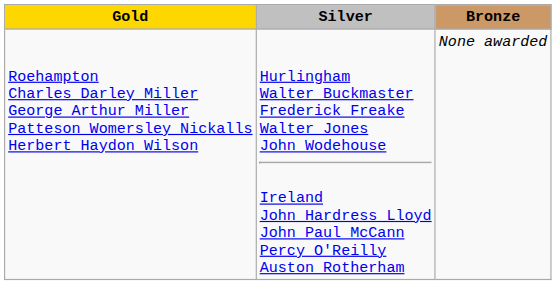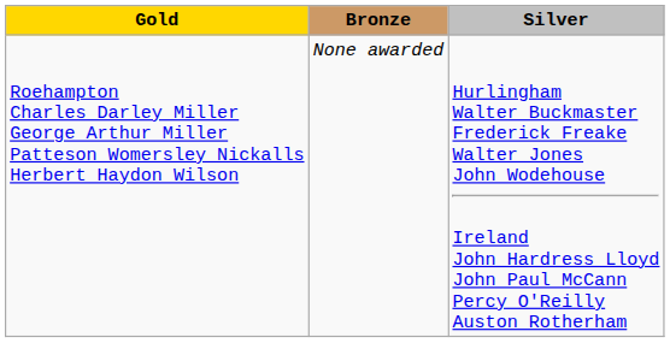columns swapped: Silver <-> Bronze
